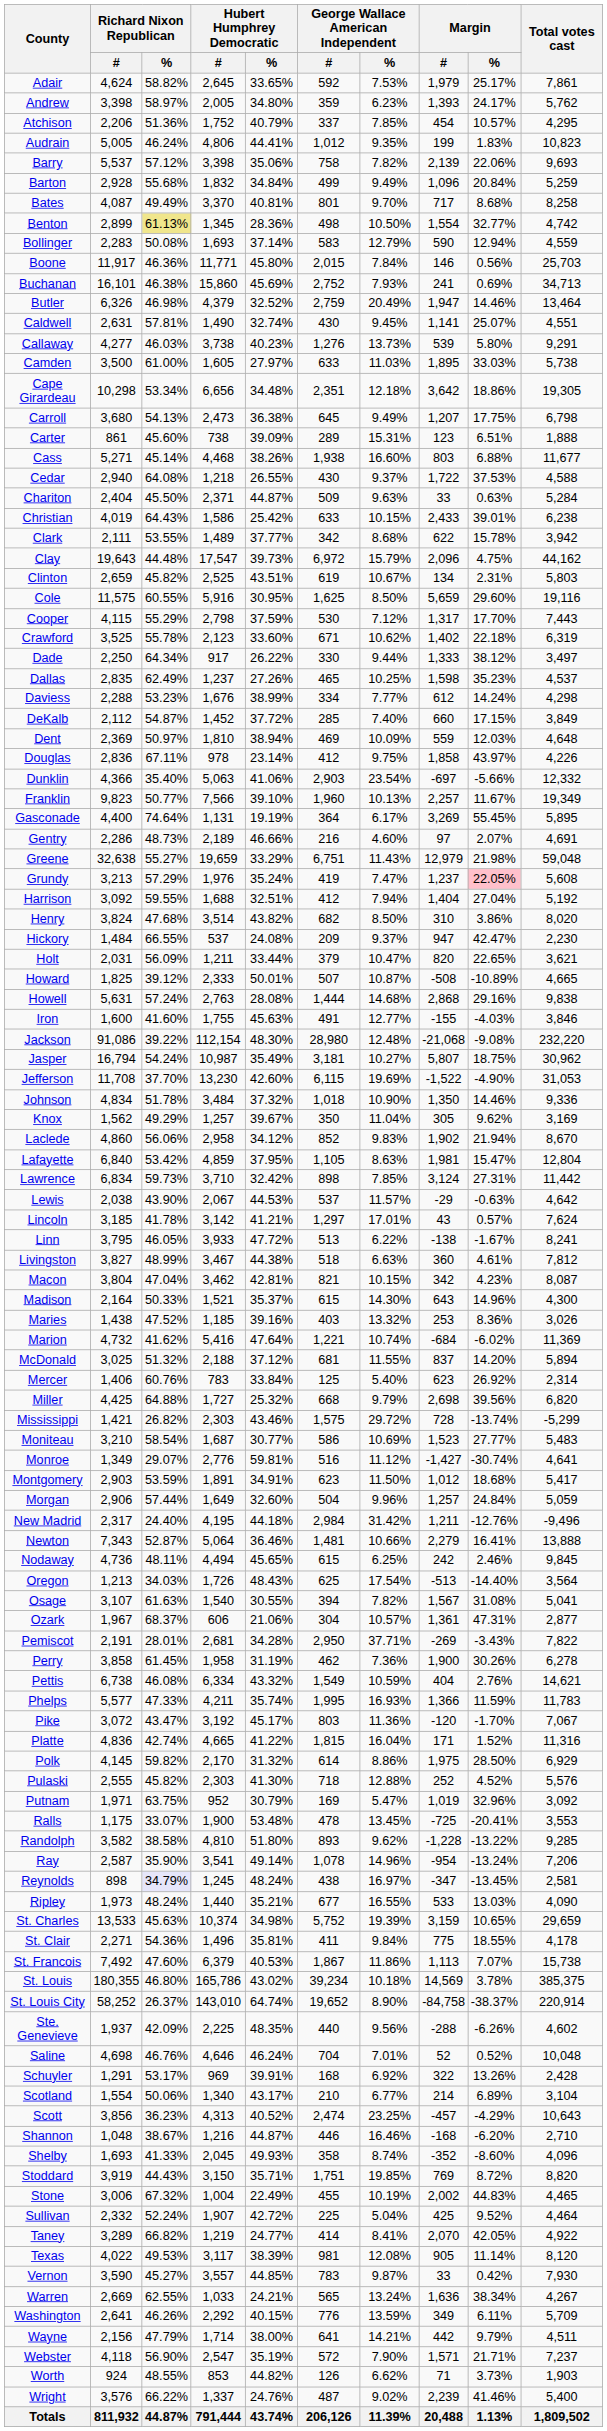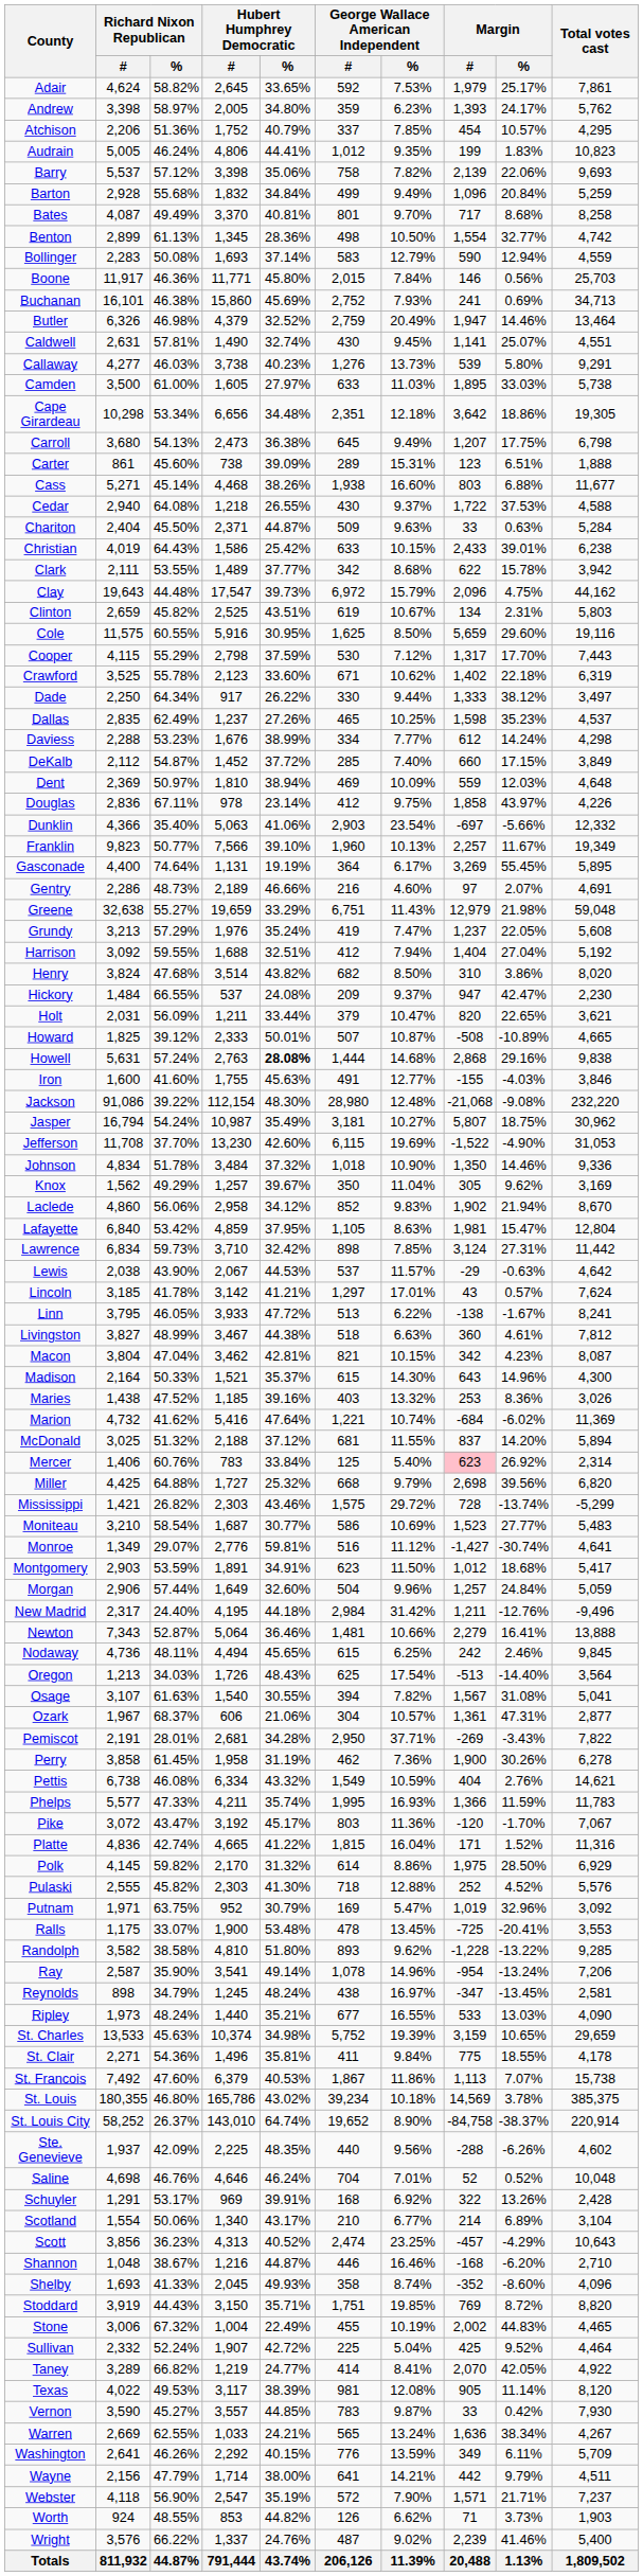Benton | Richard Nixon Republican / %: khaki background -> no background
Grundy | Margin / %: pink background -> no background
Howell | Hubert Humphrey Democratic / %: normal -> bold
Mercer | Margin / #: no background -> pink background
Reynolds | Richard Nixon Republican / %: lavender background -> no background
